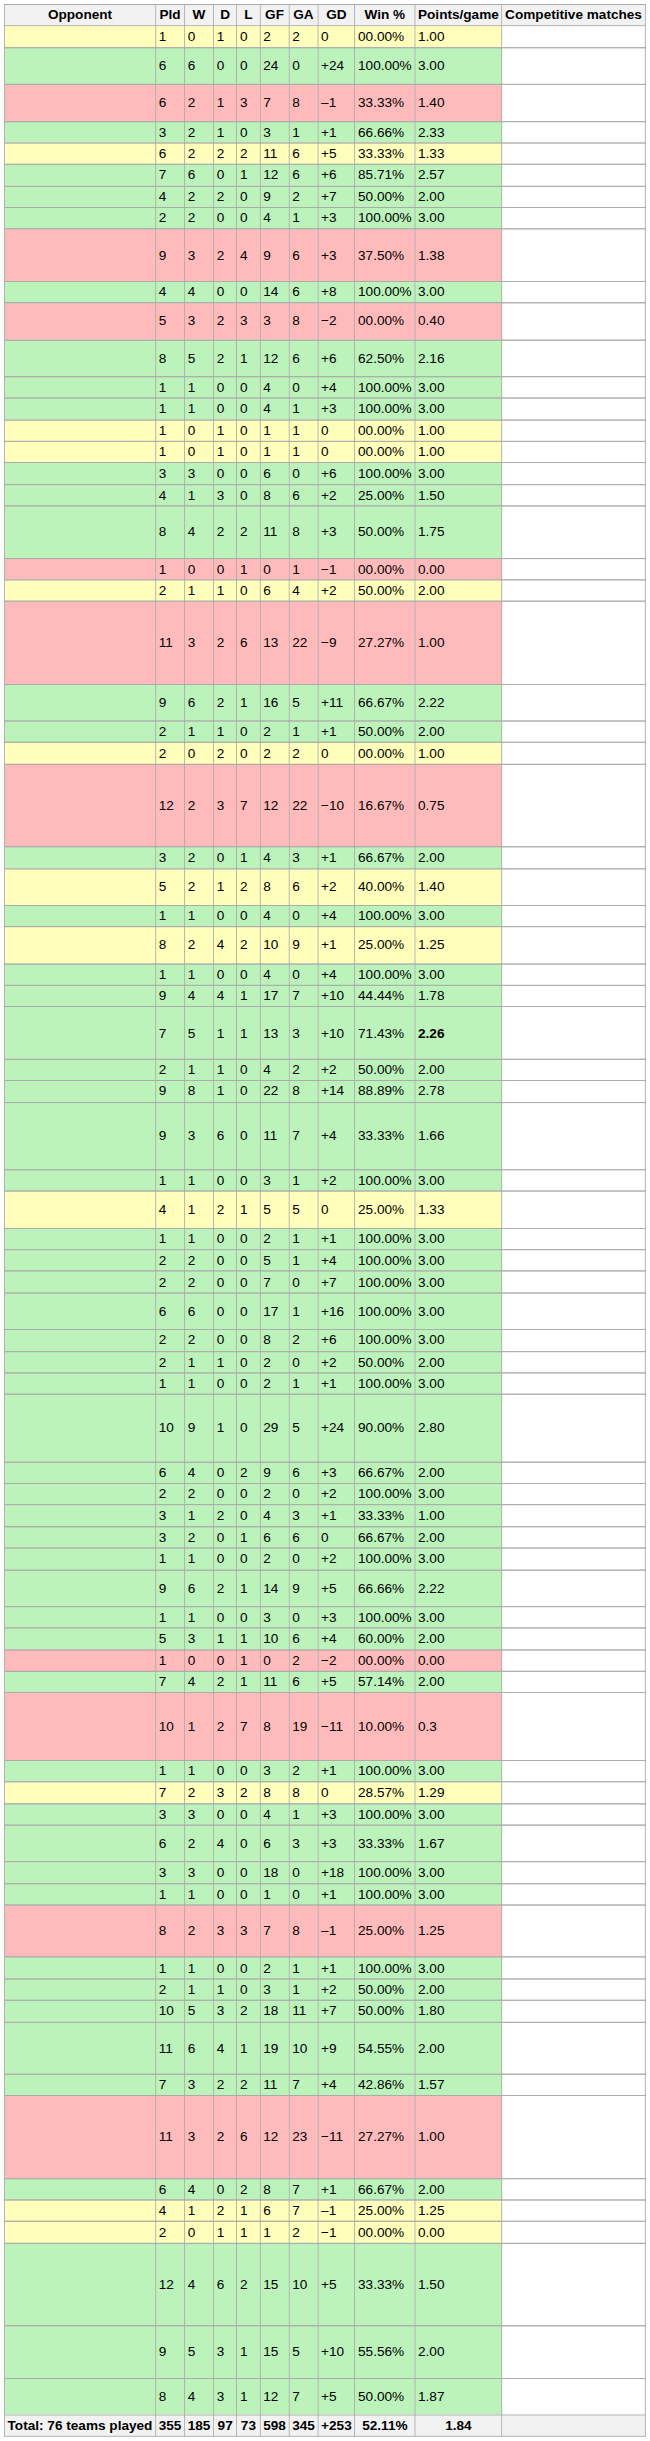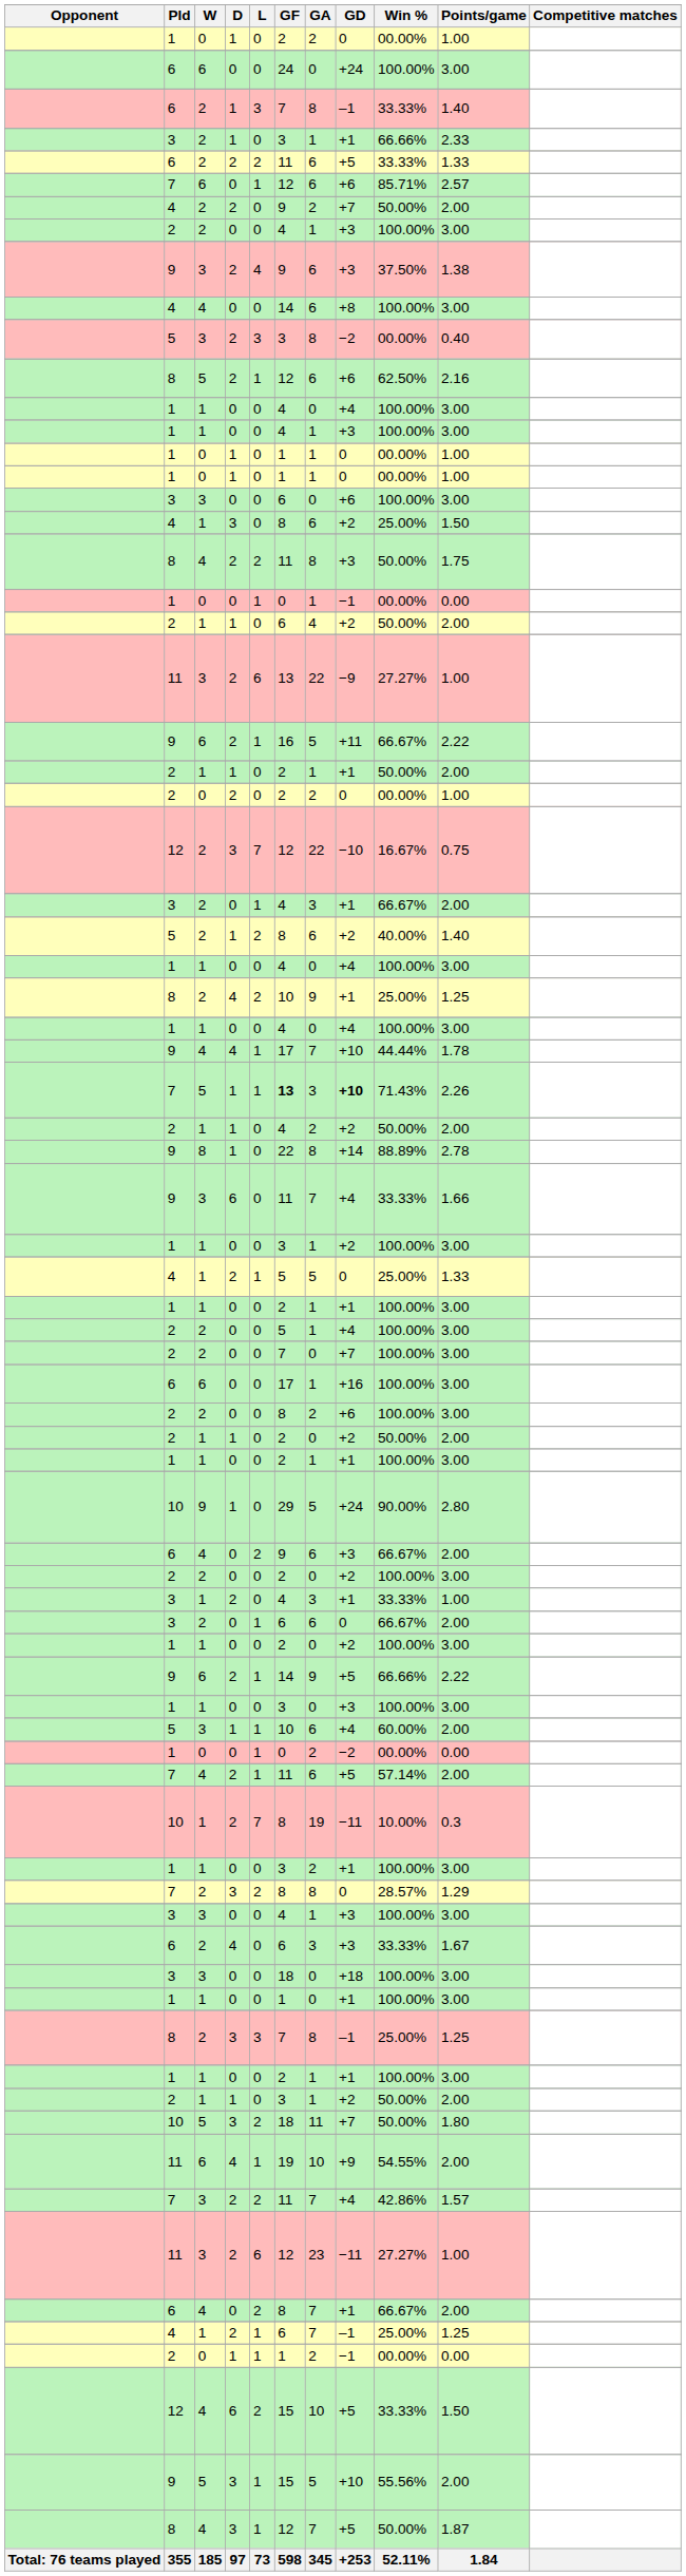7 / 5 | GF: normal -> bold
7 / 5 | GD: normal -> bold
7 / 5 | Points/game: bold -> normal
